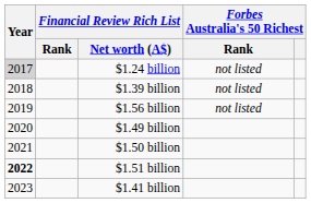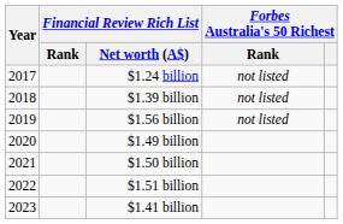$1.24 billion | Year: lightgrey background -> no background
$1.51 billion | Year: bold -> normal
